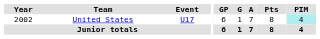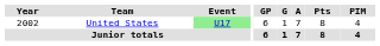United States | Event: no background -> lightgreen background
United States | PIM: paleturquoise background -> no background
